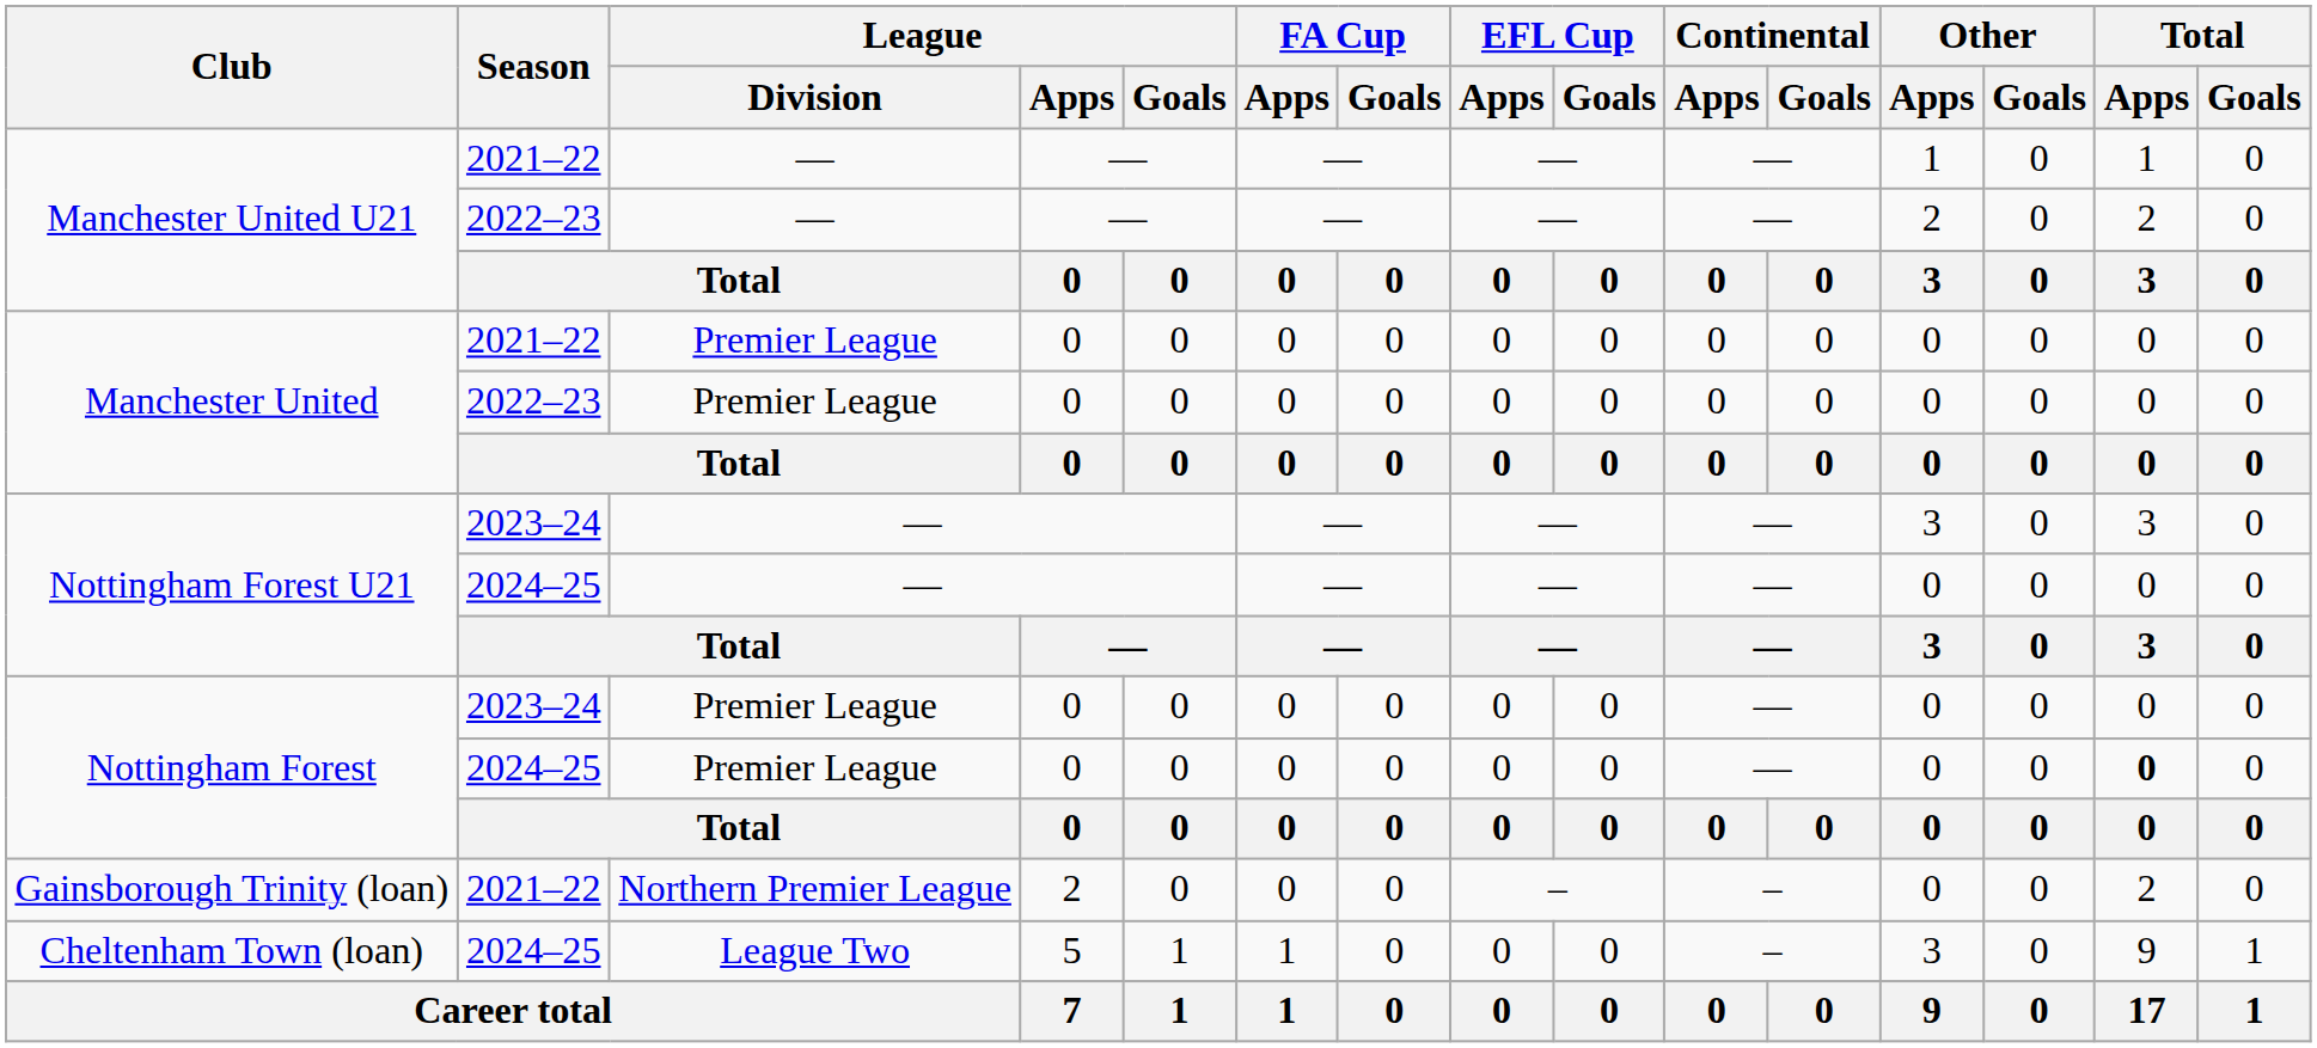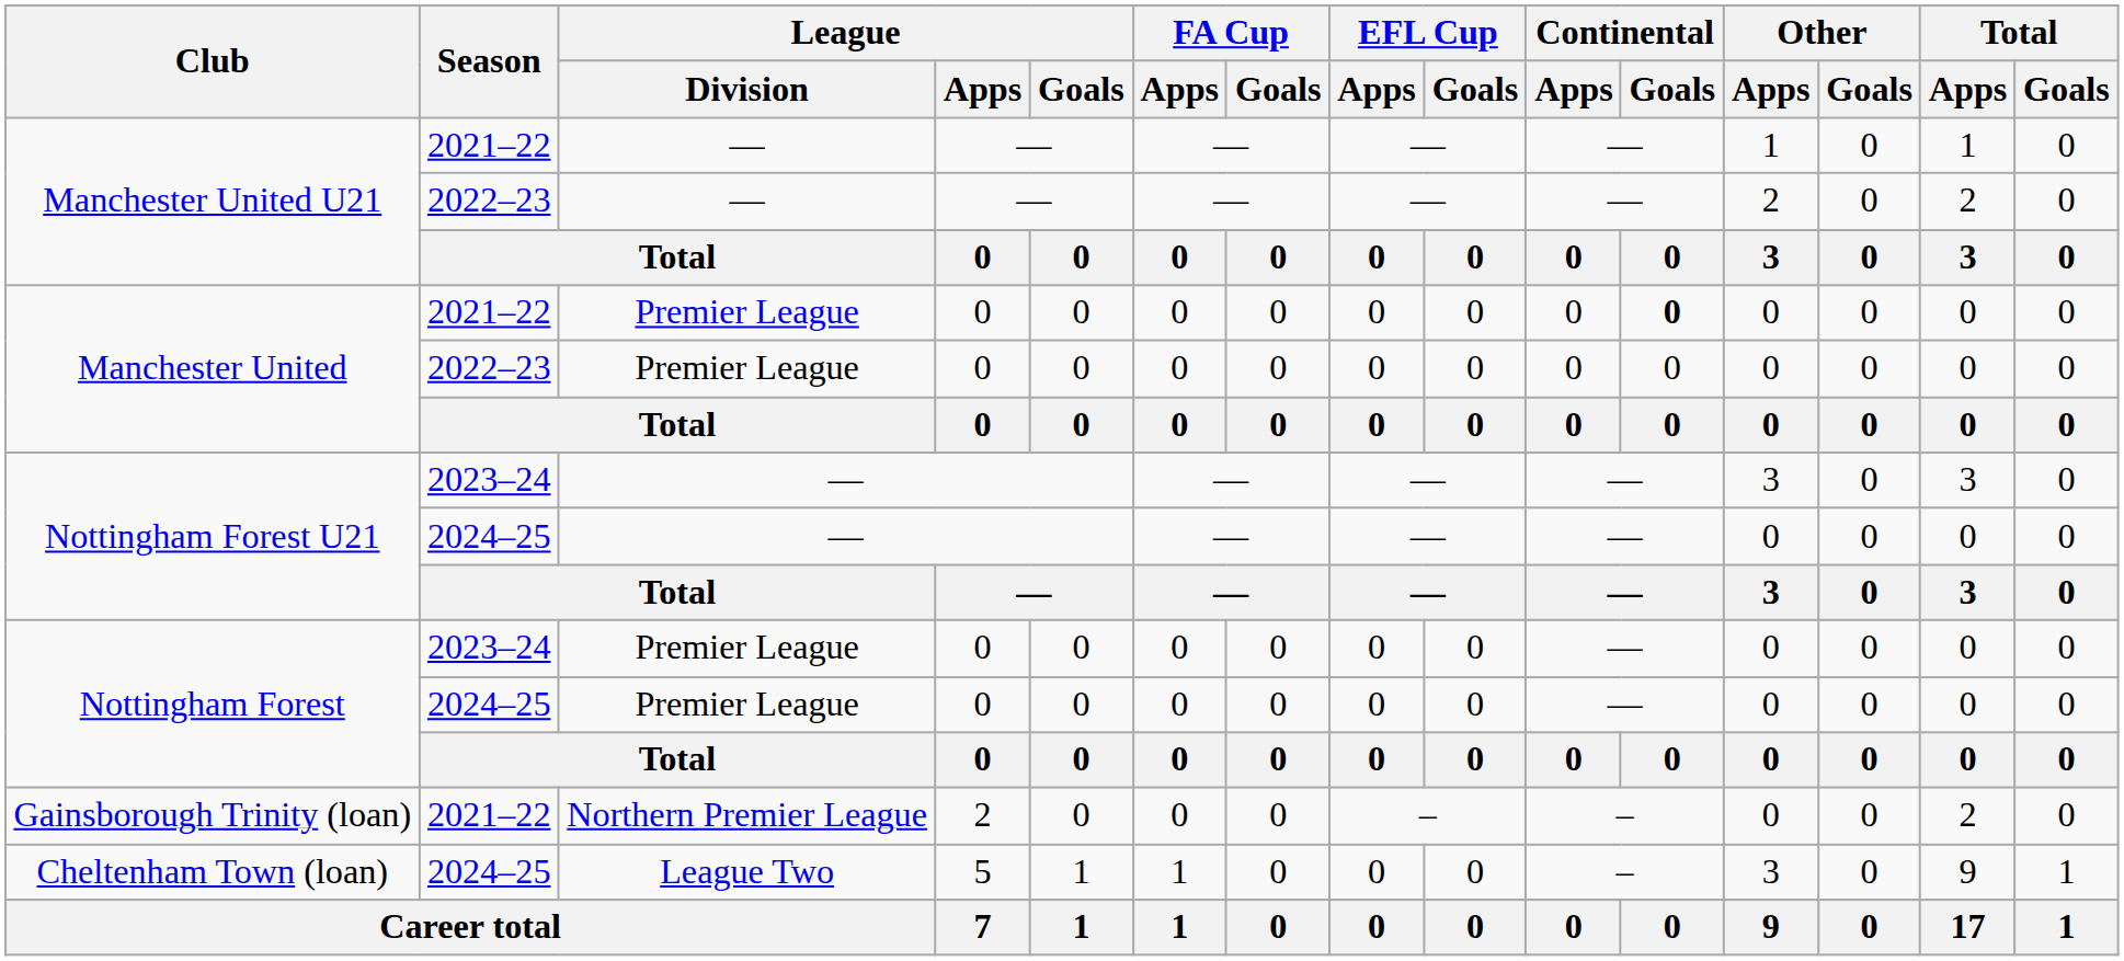Manchester United / 2021–22 | Continental / Goals: normal -> bold
Nottingham Forest / 2024–25 | Total / Apps: bold -> normal
